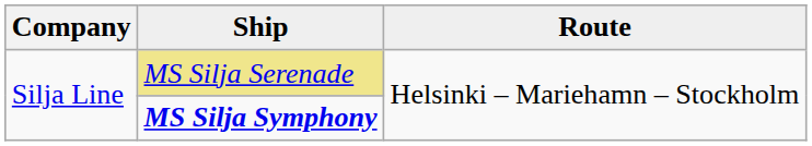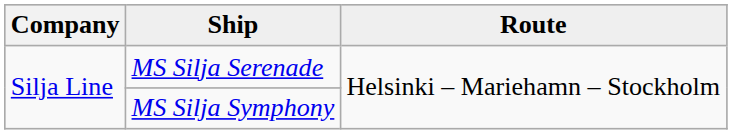MS Silja Serenade | Ship: khaki background -> no background
MS Silja Symphony | Ship: bold -> normal
